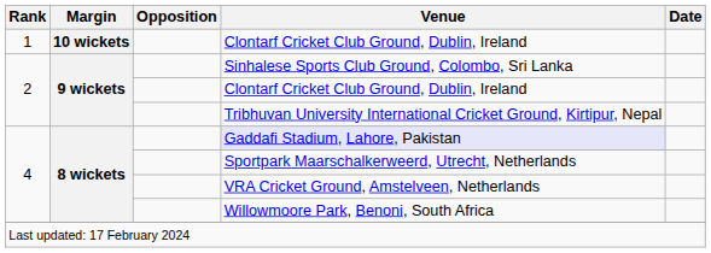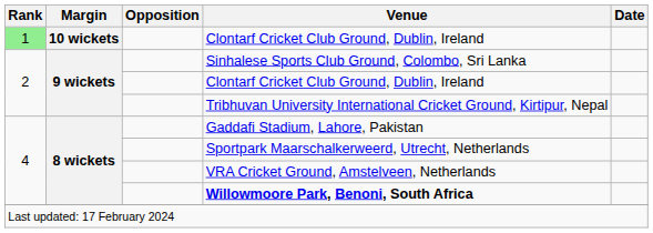1 / Clontarf Cricket Club Ground, Dublin, Ireland | Rank: no background -> lightgreen background
Gaddafi Stadium, Lahore, Pakistan | Venue: lavender background -> no background
Willowmoore Park, Benoni, South Africa | Venue: normal -> bold
